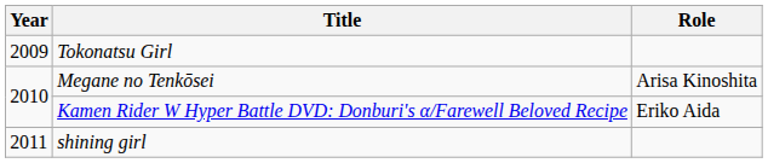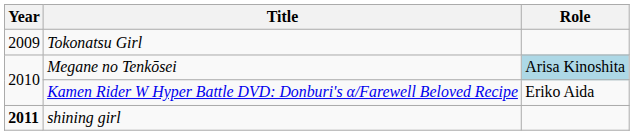Megane no Tenkōsei | Role: no background -> lightblue background
shining girl | Year: normal -> bold
